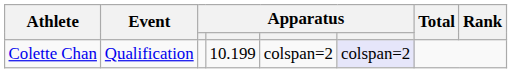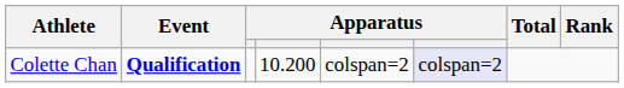Colette Chan | Event: normal -> bold
Colette Chan | column 4: 10.199 -> 10.200
